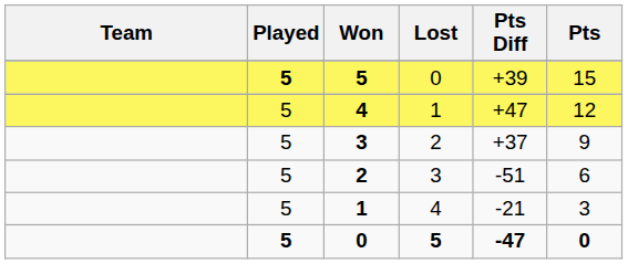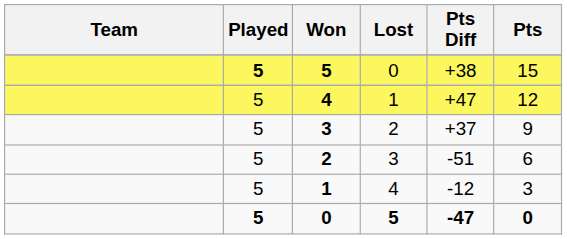row 2 | Pts Diff: +39 -> +38
row 6 | Pts Diff: -21 -> -12
